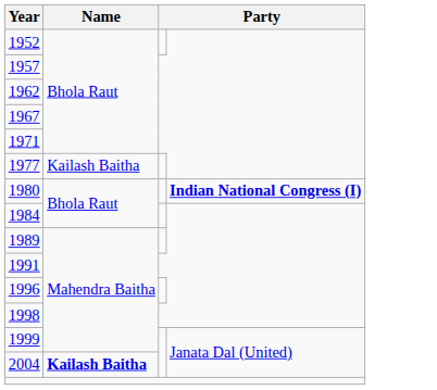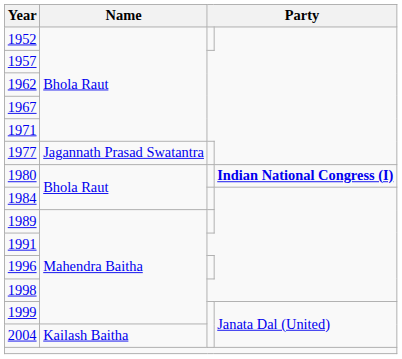1977 | Name: Kailash Baitha -> Jagannath Prasad Swatantra
2004 | Name: bold -> normal
